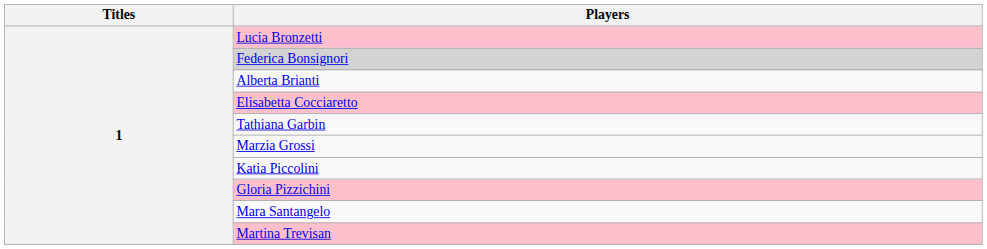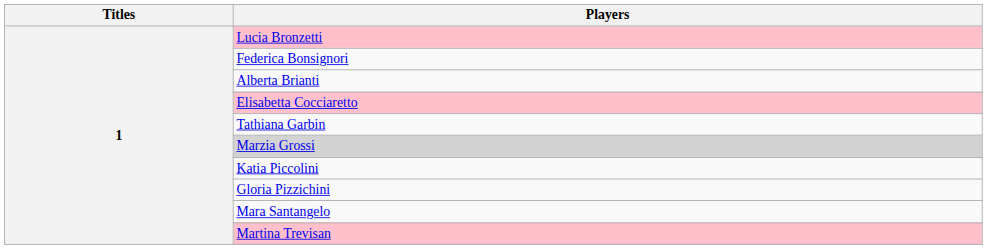Federica Bonsignori | Players: lightgrey background -> no background
Marzia Grossi | Players: no background -> lightgrey background
Gloria Pizzichini | Players: pink background -> no background
